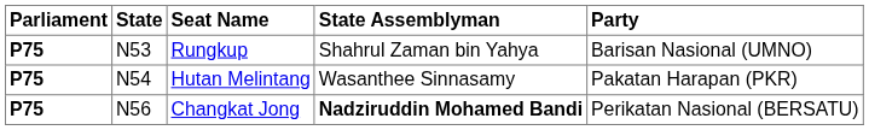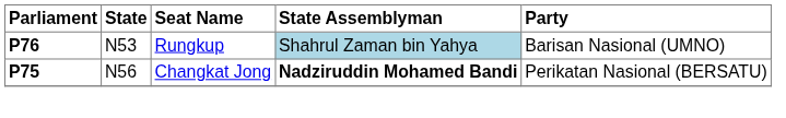Rungkup | Parliament: P75 -> P76
Rungkup | State Assemblyman: no background -> lightblue background
- row: P75 | N54 | Hutan Melintang | Wasanthee Sinnasamy | Pakatan Harapan (PKR)
